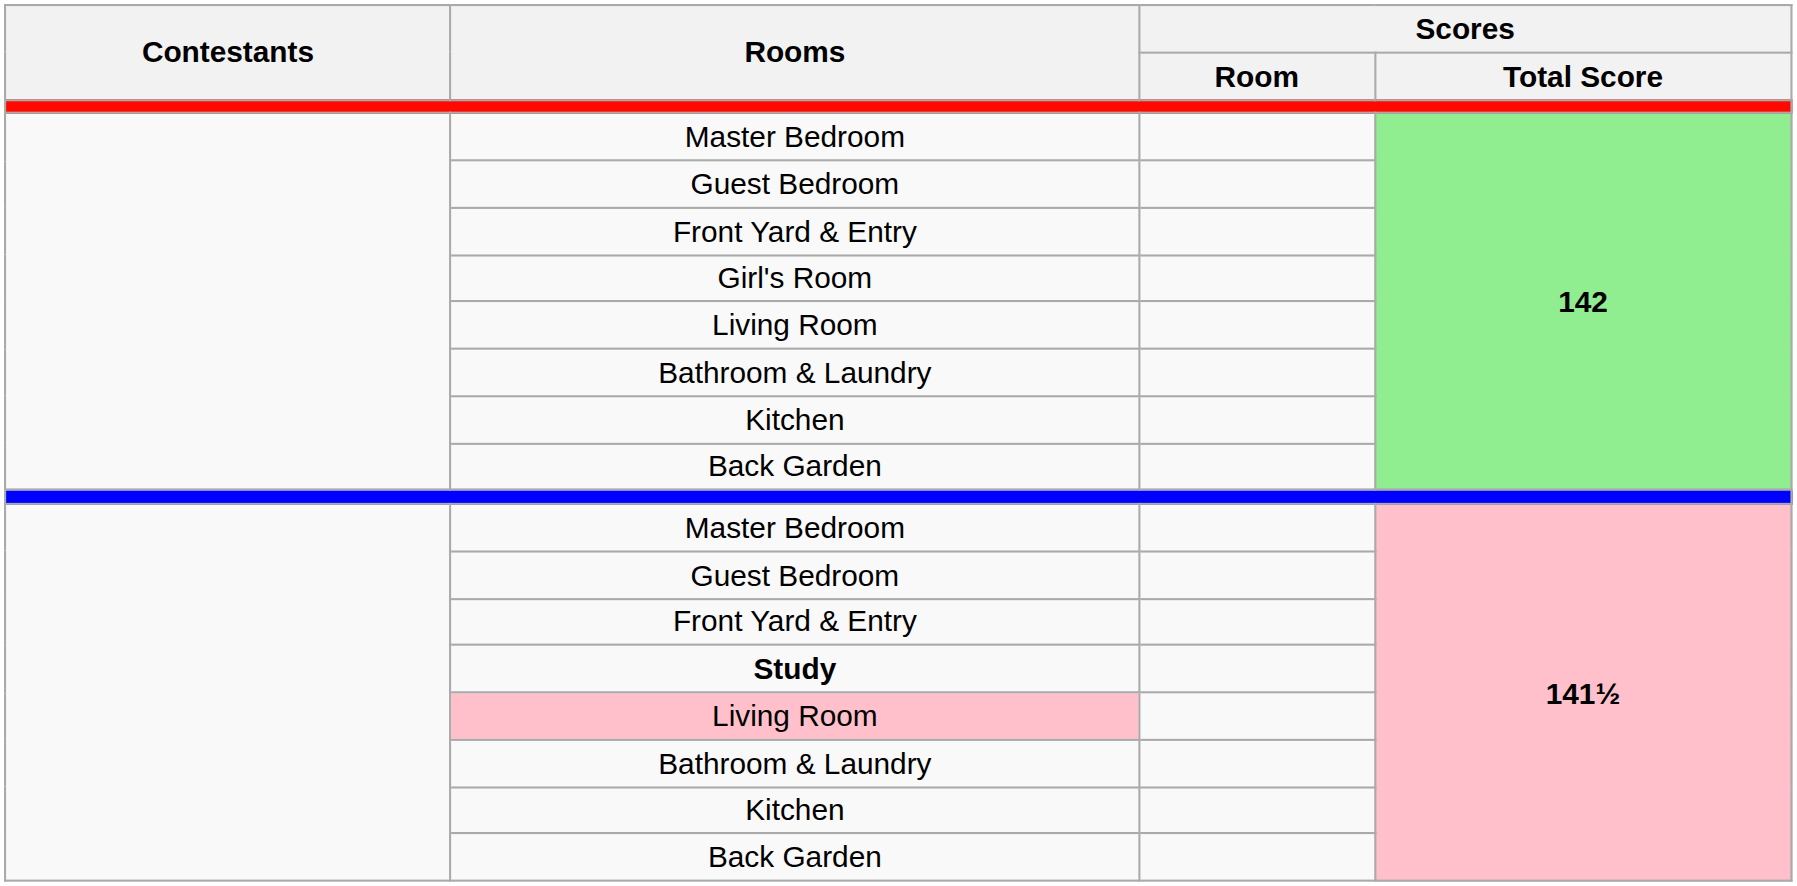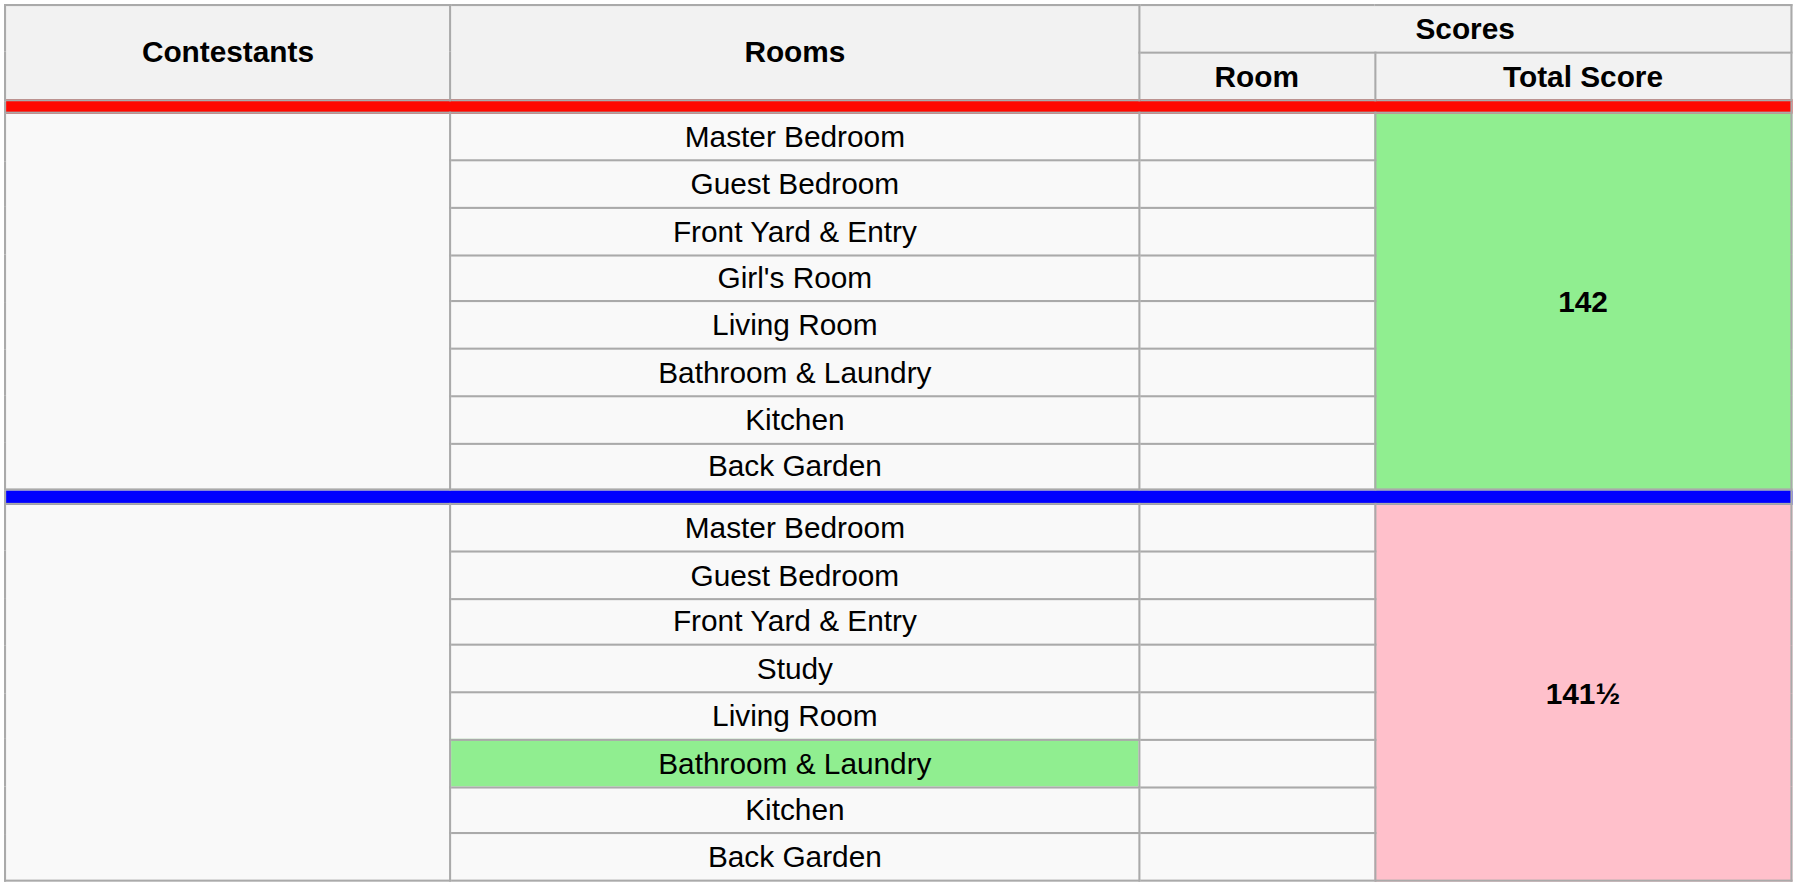Study | Rooms: bold -> normal
Living Room / 141½ | Rooms: pink background -> no background
Bathroom & Laundry / 141½ | Rooms: no background -> lightgreen background
